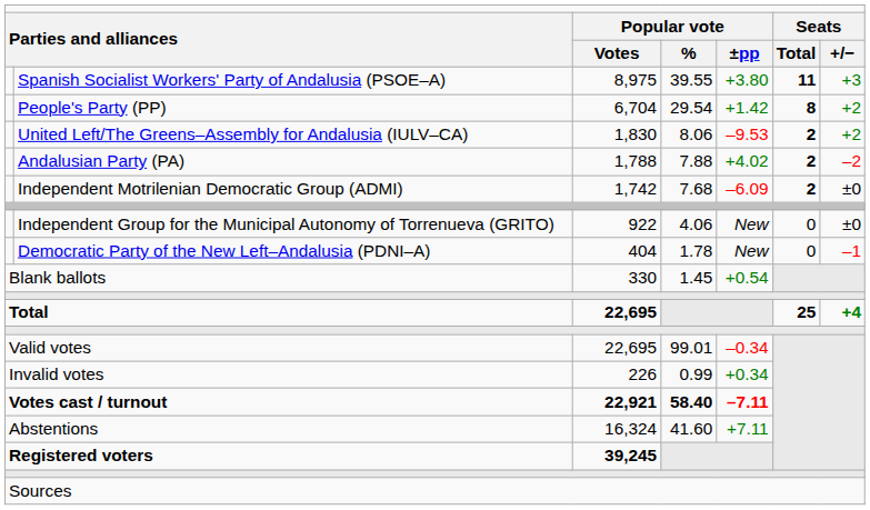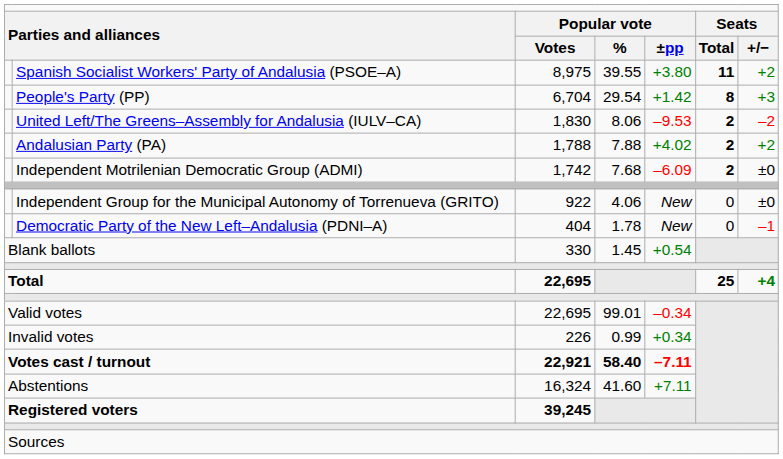Spanish Socialist Workers' Party of Andalusia (PSOE–A) | column 7: +3 -> +2
People's Party (PP) | column 7: +2 -> +3
United Left/The Greens–Assembly for Andalusia (IULV–CA) | column 7: +2 -> –2
Andalusian Party (PA) | column 7: –2 -> +2
